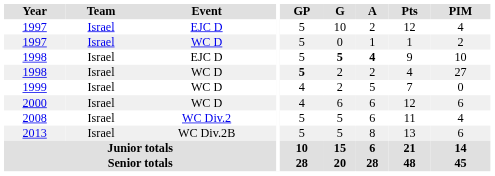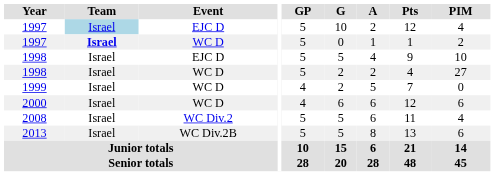1997 / EJC D | Team: no background -> lightblue background
1997 / WC D | Team: normal -> bold
1998 / EJC D | G: bold -> normal
1998 / EJC D | A: bold -> normal
1998 / WC D | GP: bold -> normal
